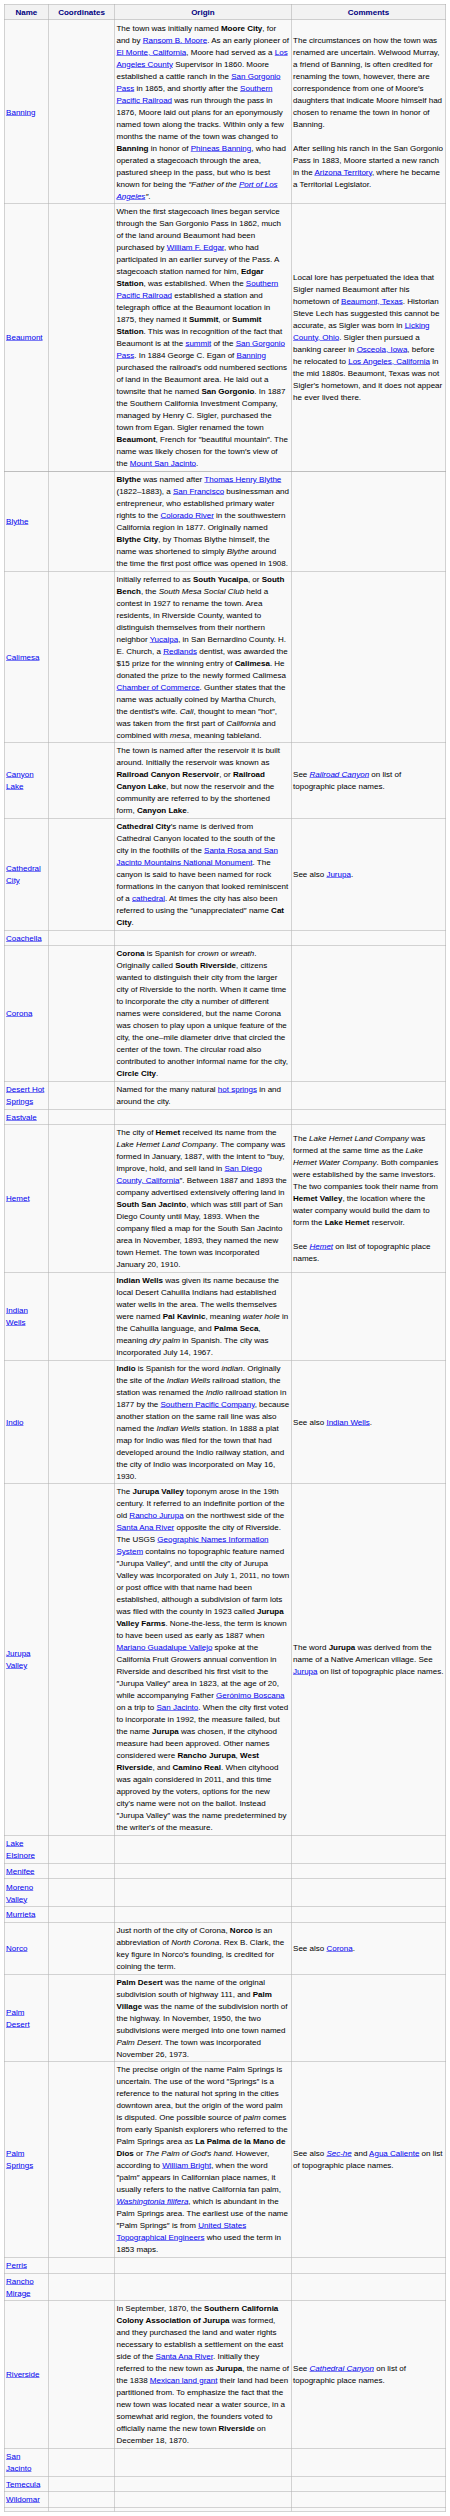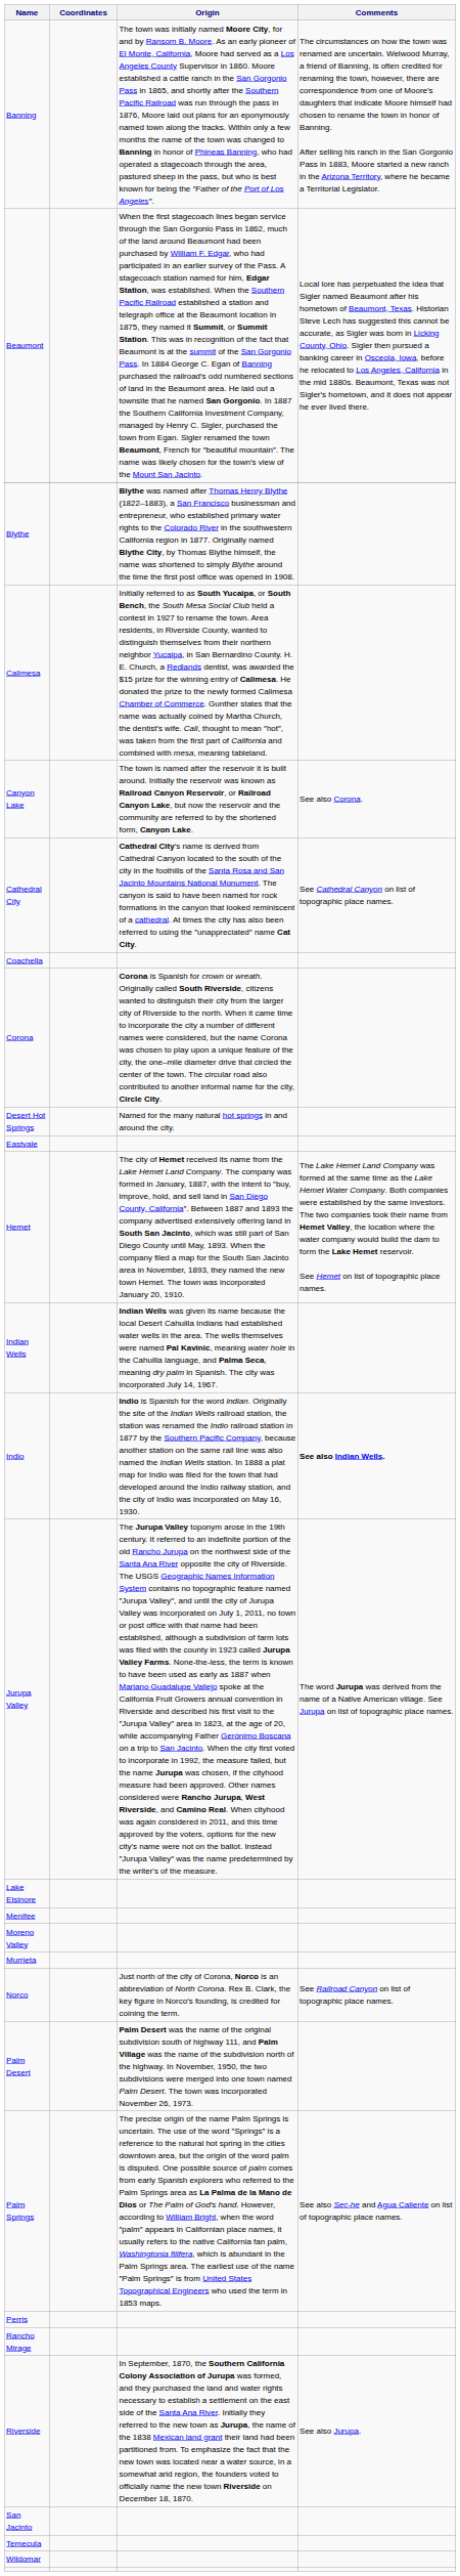Canyon Lake | Comments: See Railroad Canyon on list of topographic place names. -> See also Corona.
Cathedral City | Comments: See also Jurupa. -> See Cathedral Canyon on list of topographic place names.
Indio | Comments: normal -> bold
Norco | Comments: See also Corona. -> See Railroad Canyon on list of topographic place names.
Riverside | Comments: See Cathedral Canyon on list of topographic place names. -> See also Jurupa.
